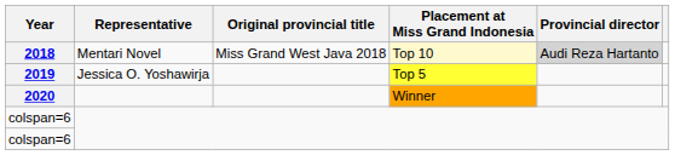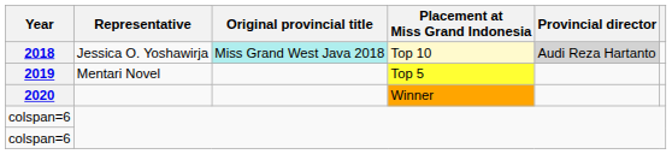2018 | Representative: Mentari Novel -> Jessica O. Yoshawirja
2018 | Original provincial title: no background -> paleturquoise background
2019 | Representative: Jessica O. Yoshawirja -> Mentari Novel
